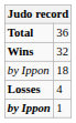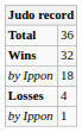1 | column 1: bold -> normal
